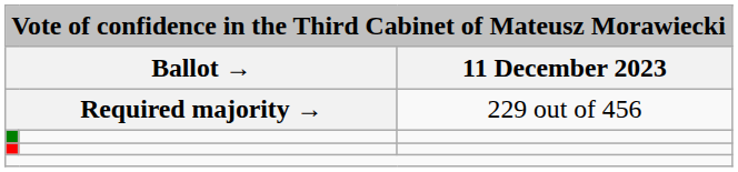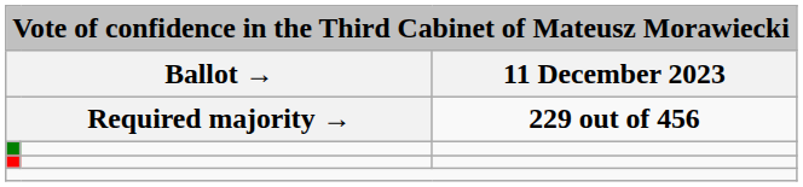Required majority → | 11 December 2023: normal -> bold
